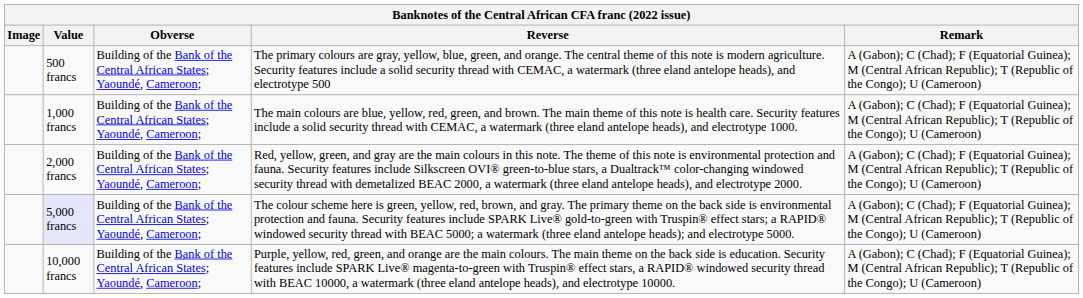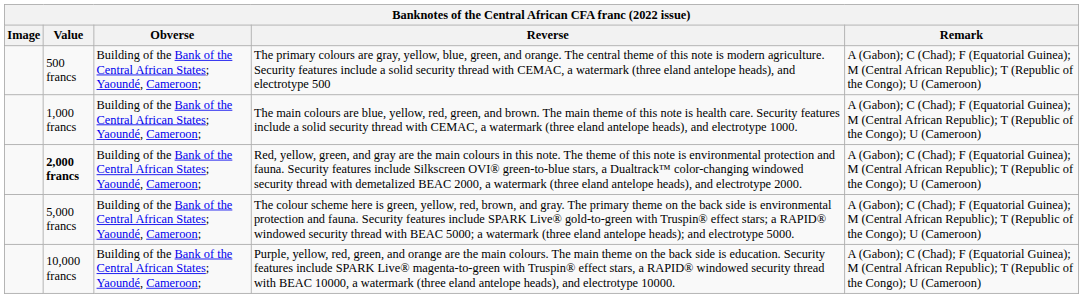2,000 francs | Value: normal -> bold
5,000 francs | Value: lavender background -> no background
